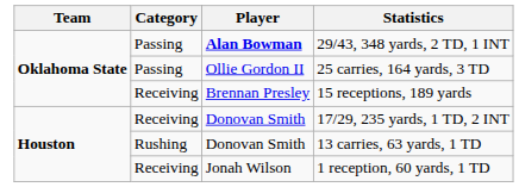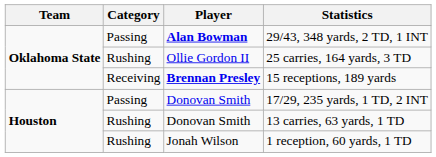25 carries, 164 yards, 3 TD | Category: Passing -> Rushing
15 receptions, 189 yards | Player: normal -> bold
17/29, 235 yards, 1 TD, 2 INT | Category: Receiving -> Passing
1 reception, 60 yards, 1 TD | Category: Receiving -> Rushing
